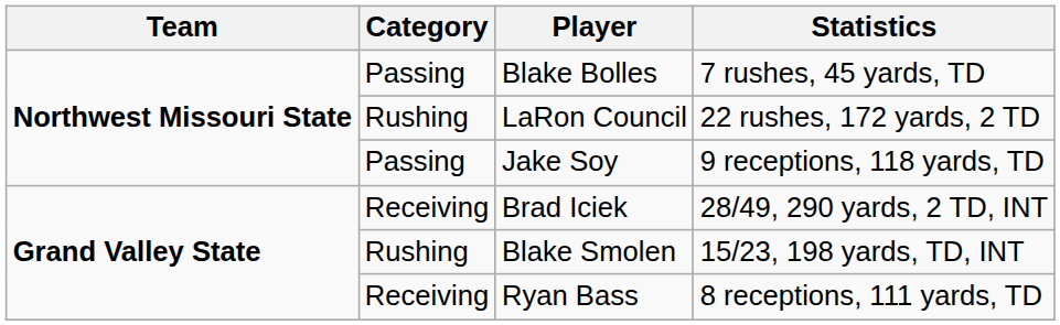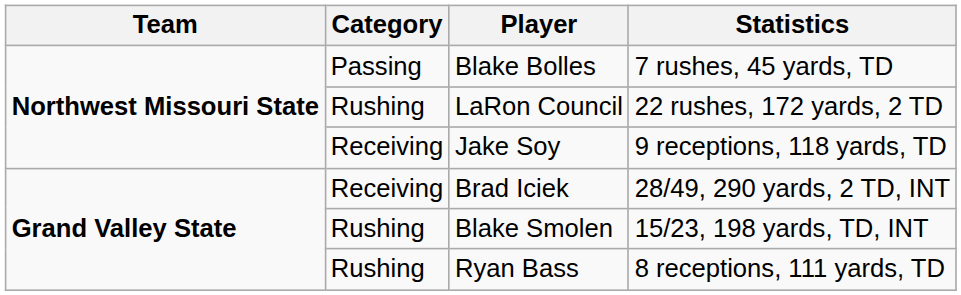Jake Soy | Category: Passing -> Receiving
Ryan Bass | Category: Receiving -> Rushing
